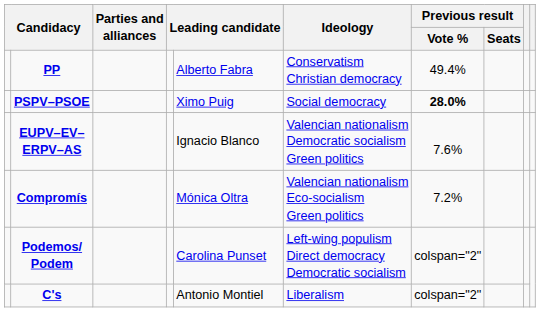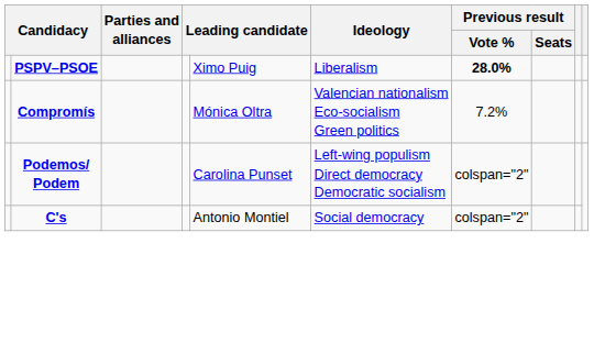- row: PP | Alberto Fabra | Conservatism Christian democracy | 49.4%
PSPV–PSOE | Ideology: Social democracy -> Liberalism
- row: EUPV–EV– ERPV–AS | Ignacio Blanco | Valencian nationalism Democratic socialism Green politics | 7.6%
C's | Ideology: Liberalism -> Social democracy
